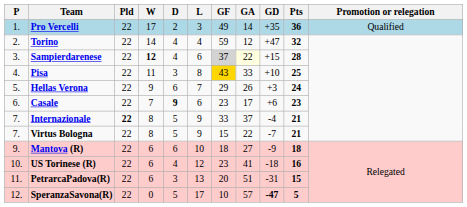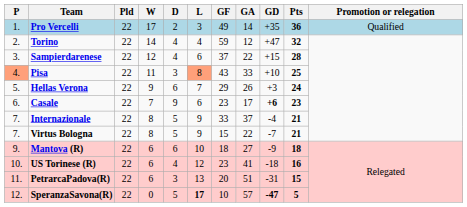Sampierdarenese | W: bold -> normal
Sampierdarenese | GF: lightgrey background -> no background
Sampierdarenese | GA: lightyellow background -> no background
Pisa | P: no background -> lightsalmon background
Pisa | L: no background -> lightsalmon background
Pisa | GF: gold background -> no background
Casale | D: bold -> normal
Casale | GD: normal -> bold
Internazionale | Pld: bold -> normal
SperanzaSavona(R) | L: normal -> bold
